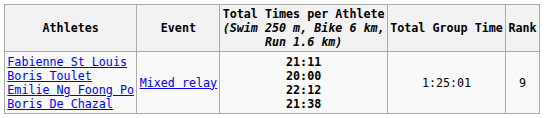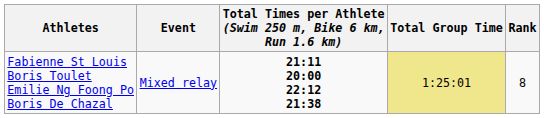row 2 | Total Group Time: no background -> khaki background
row 2 | Rank: 9 -> 8
